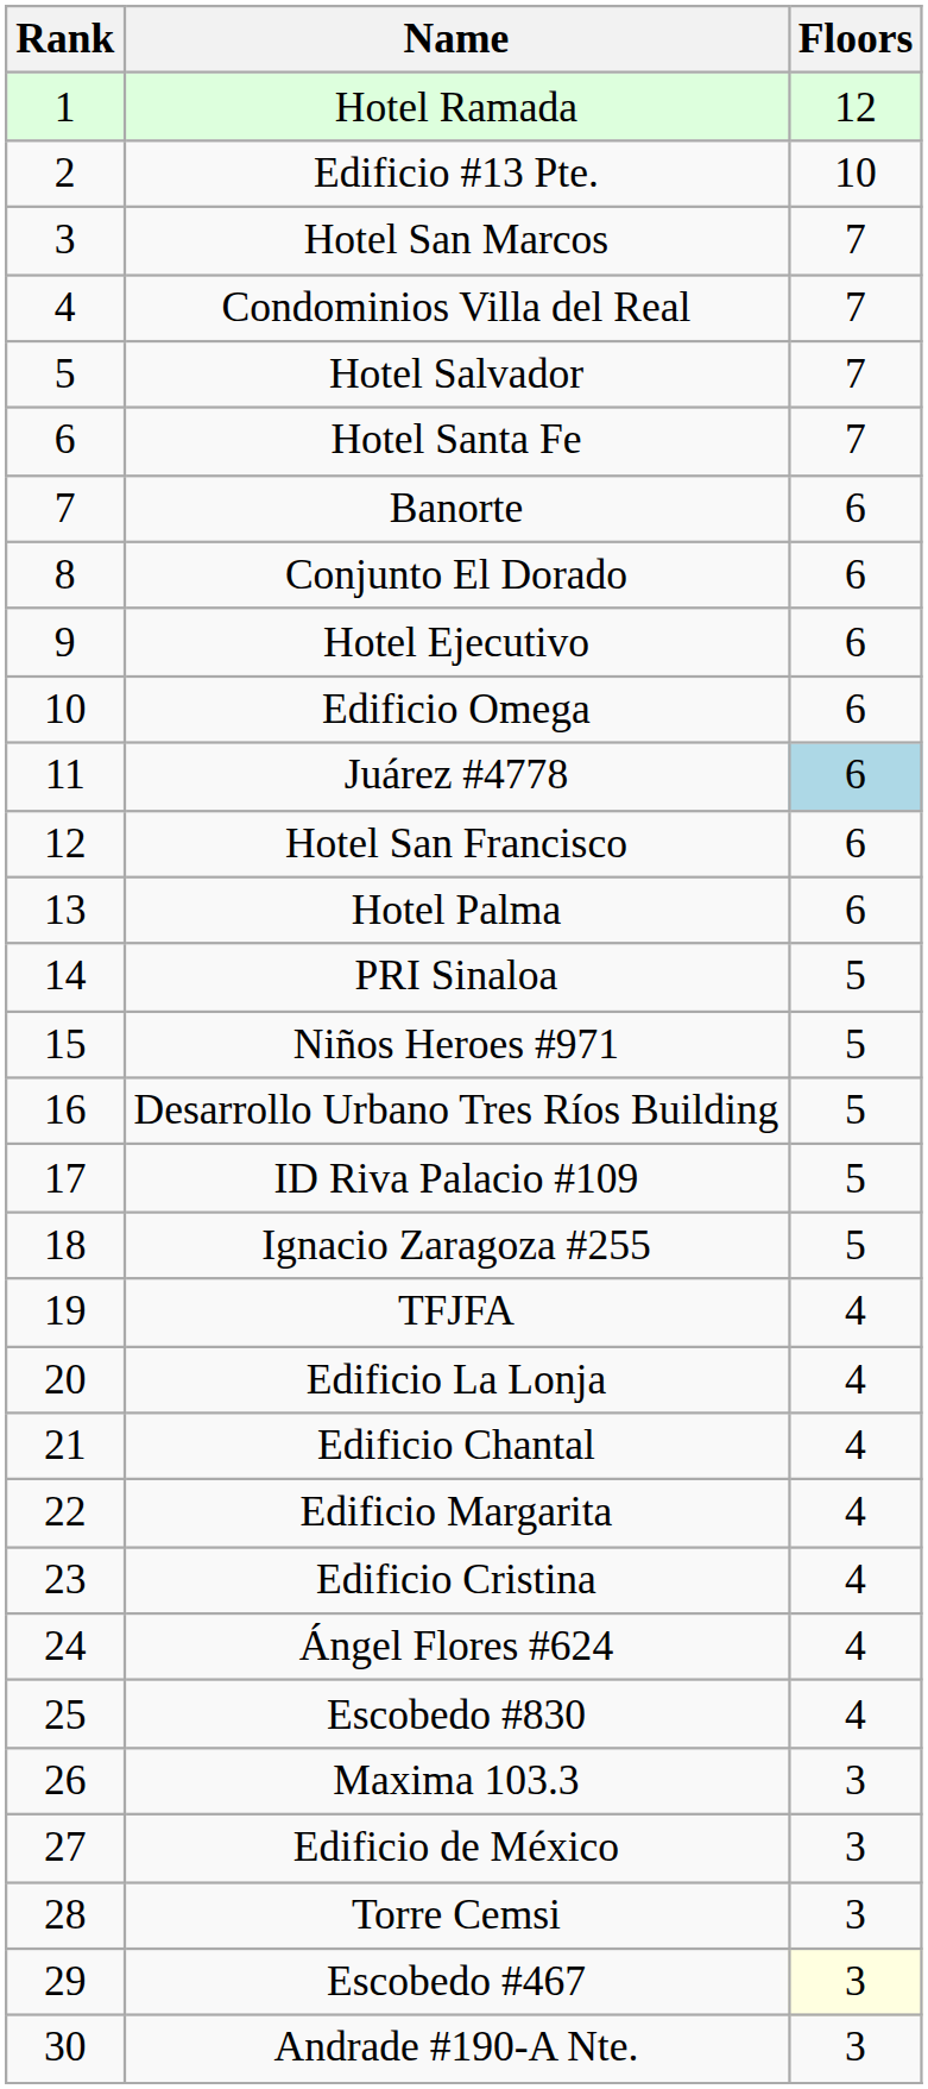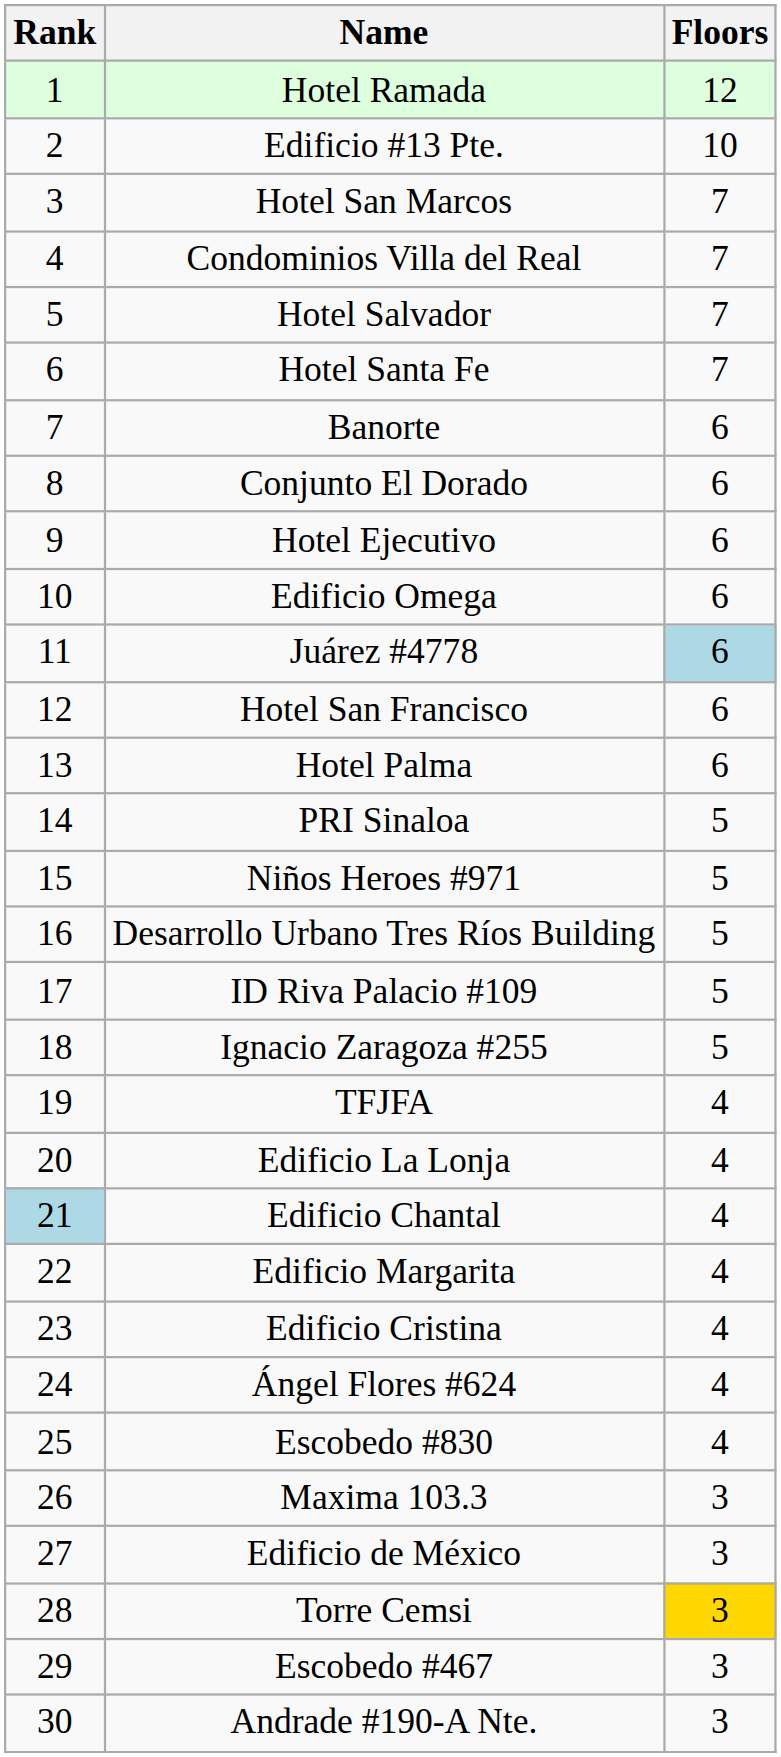Edificio Chantal | Rank: no background -> lightblue background
Torre Cemsi | Floors: no background -> gold background
Escobedo #467 | Floors: lightyellow background -> no background
